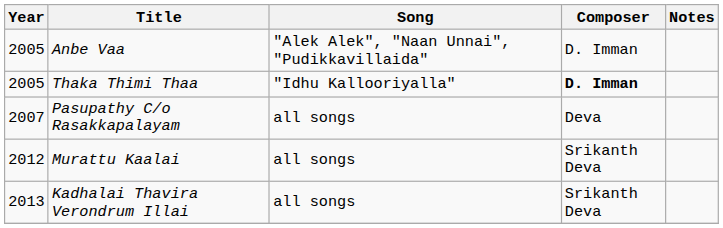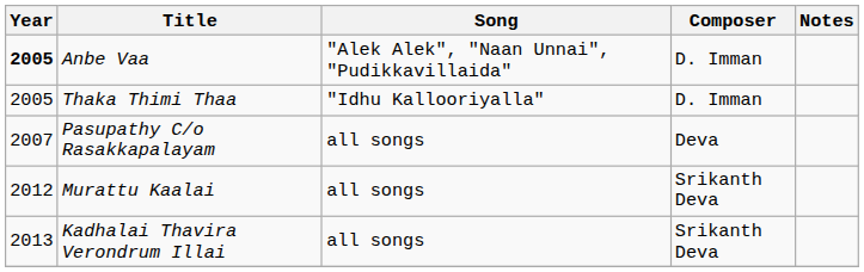Anbe Vaa | Year: normal -> bold
Thaka Thimi Thaa | Composer: bold -> normal
